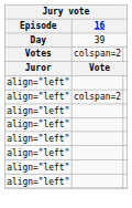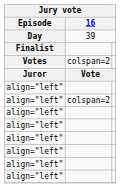+ row: Finalist
